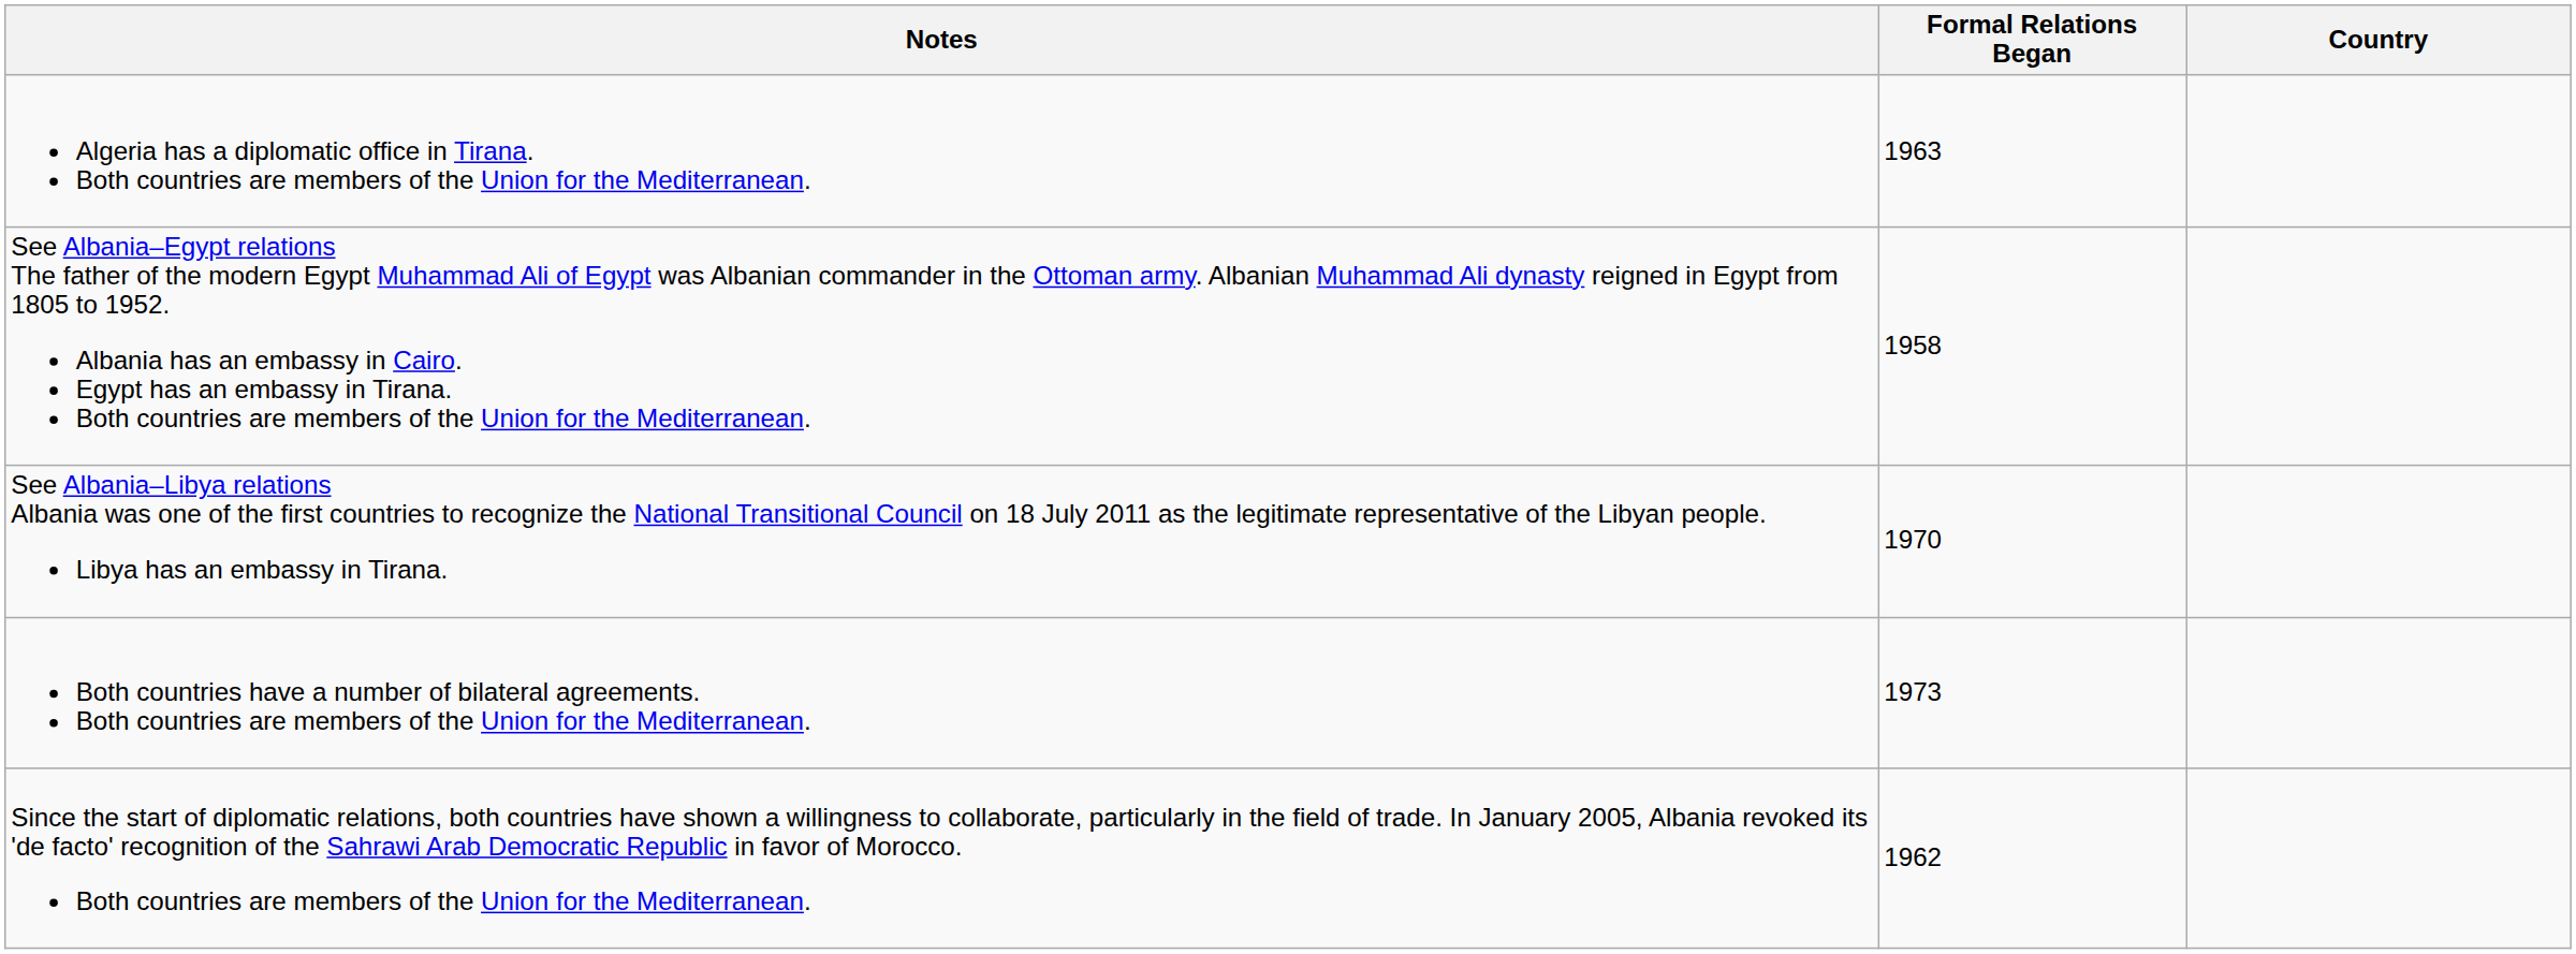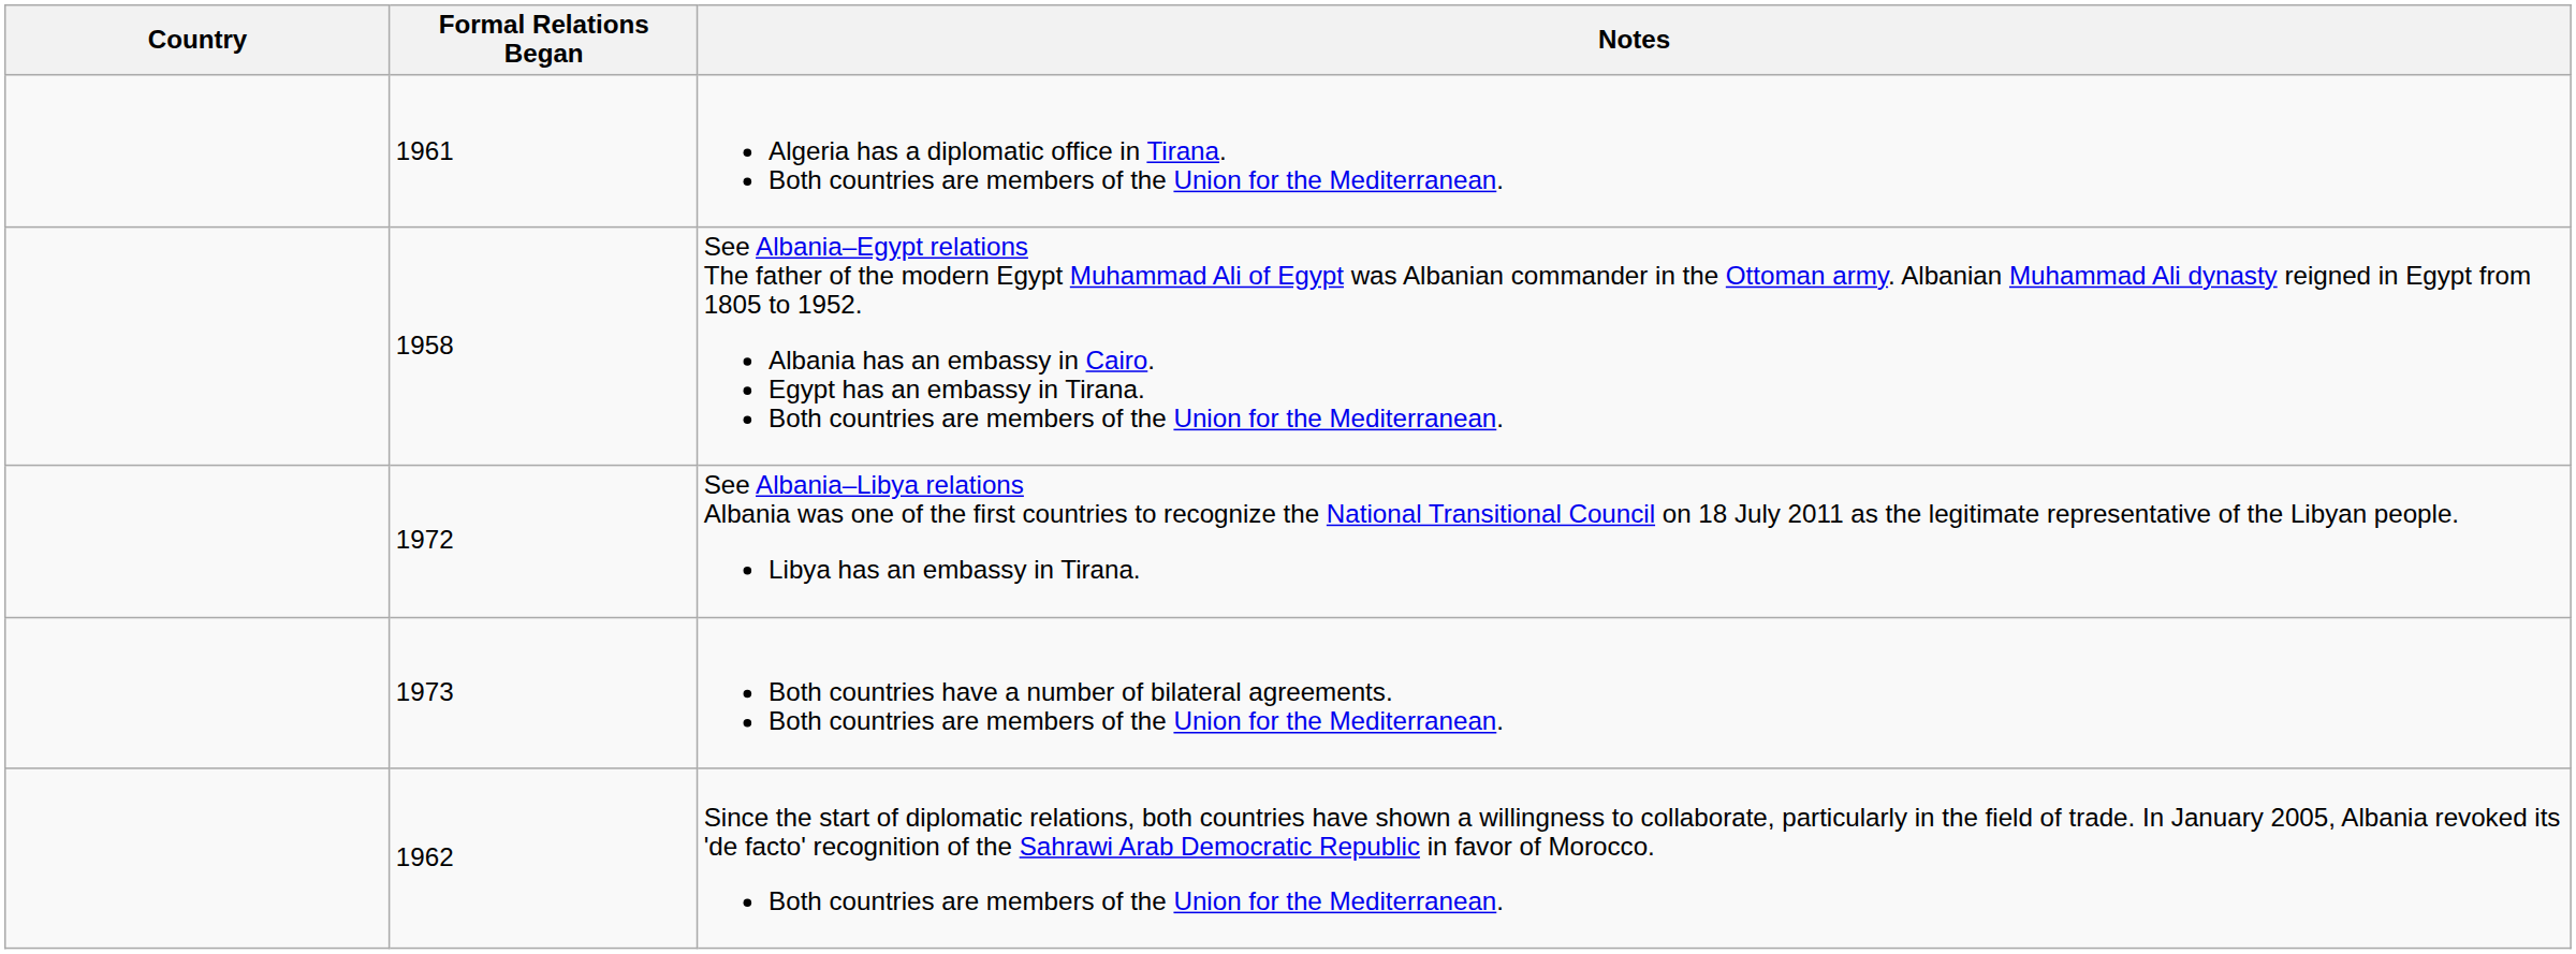columns swapped: Country <-> Notes
row 2 | Formal Relations Began: 1963 -> 1961
row 4 | Formal Relations Began: 1970 -> 1972
